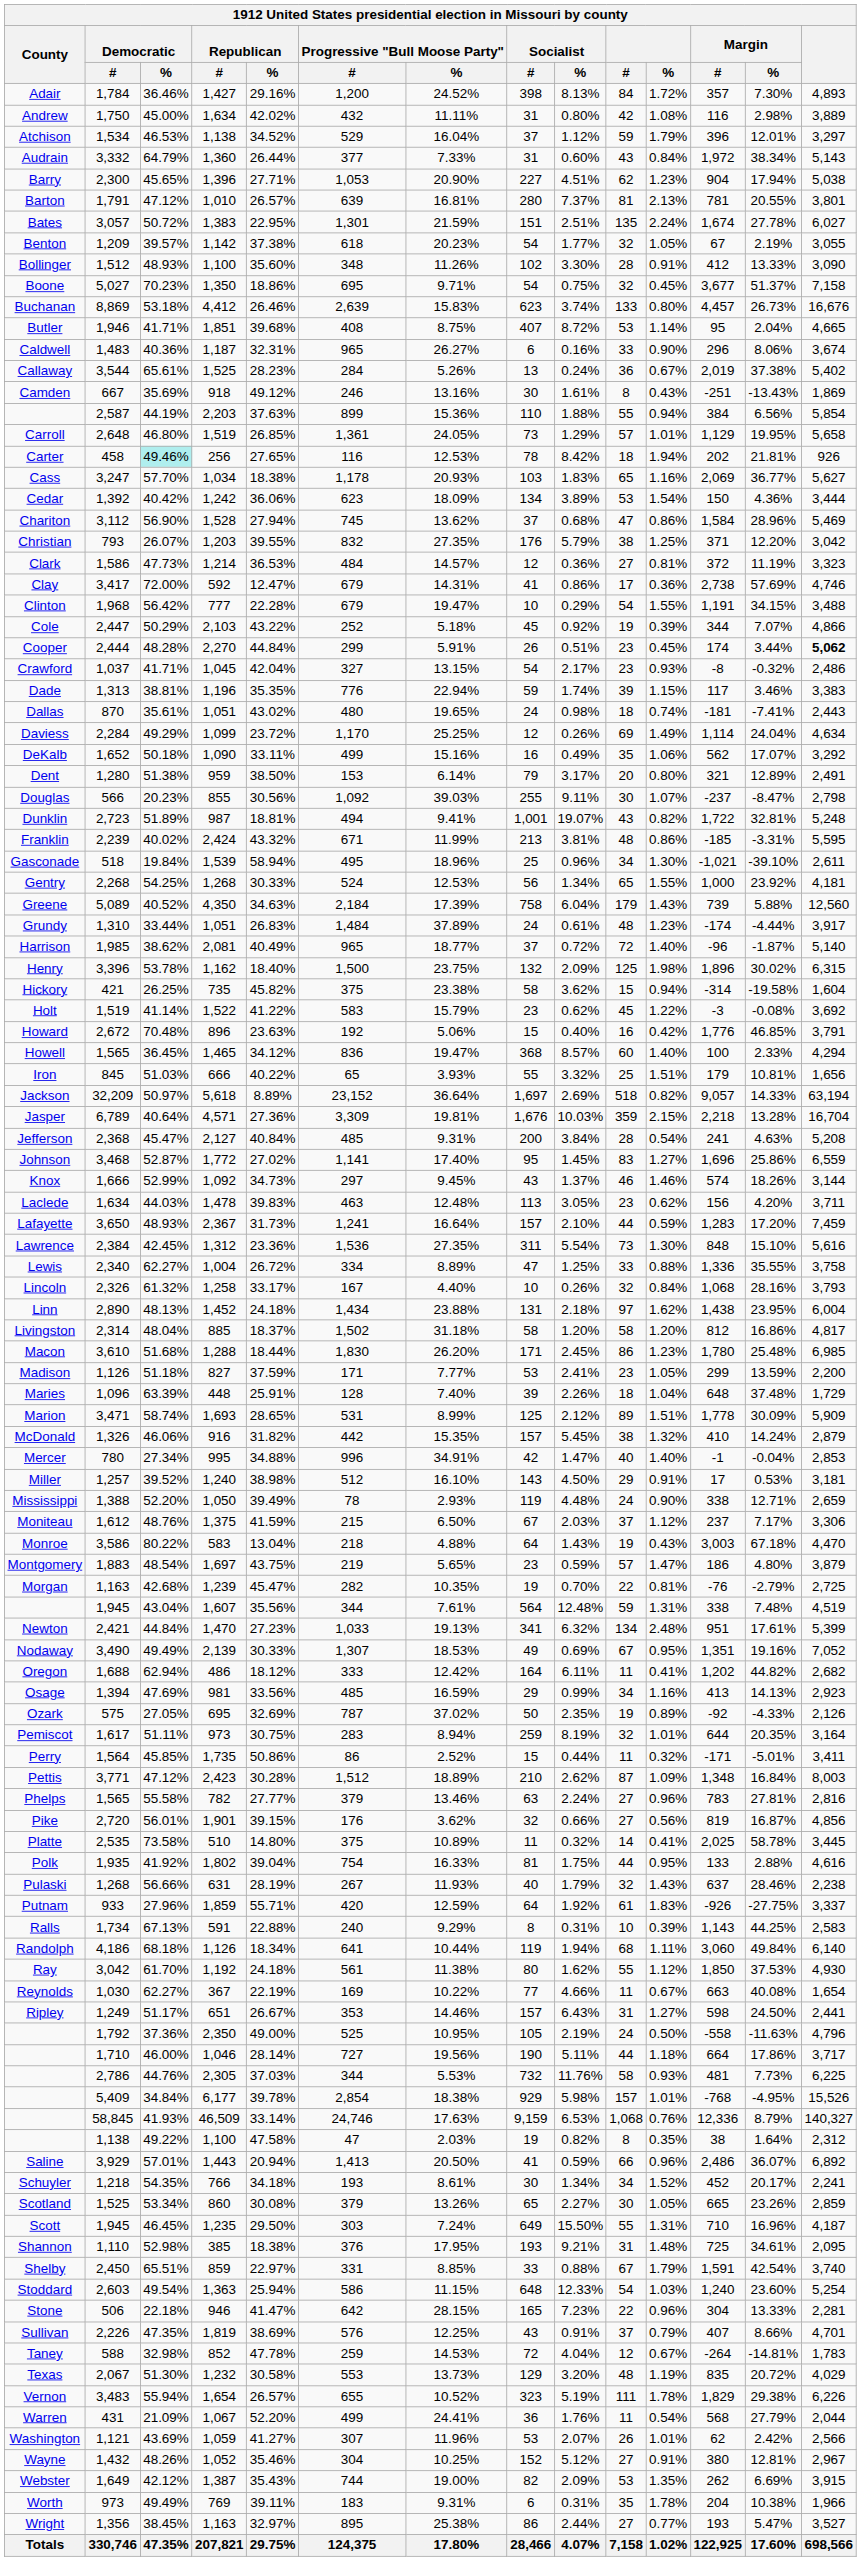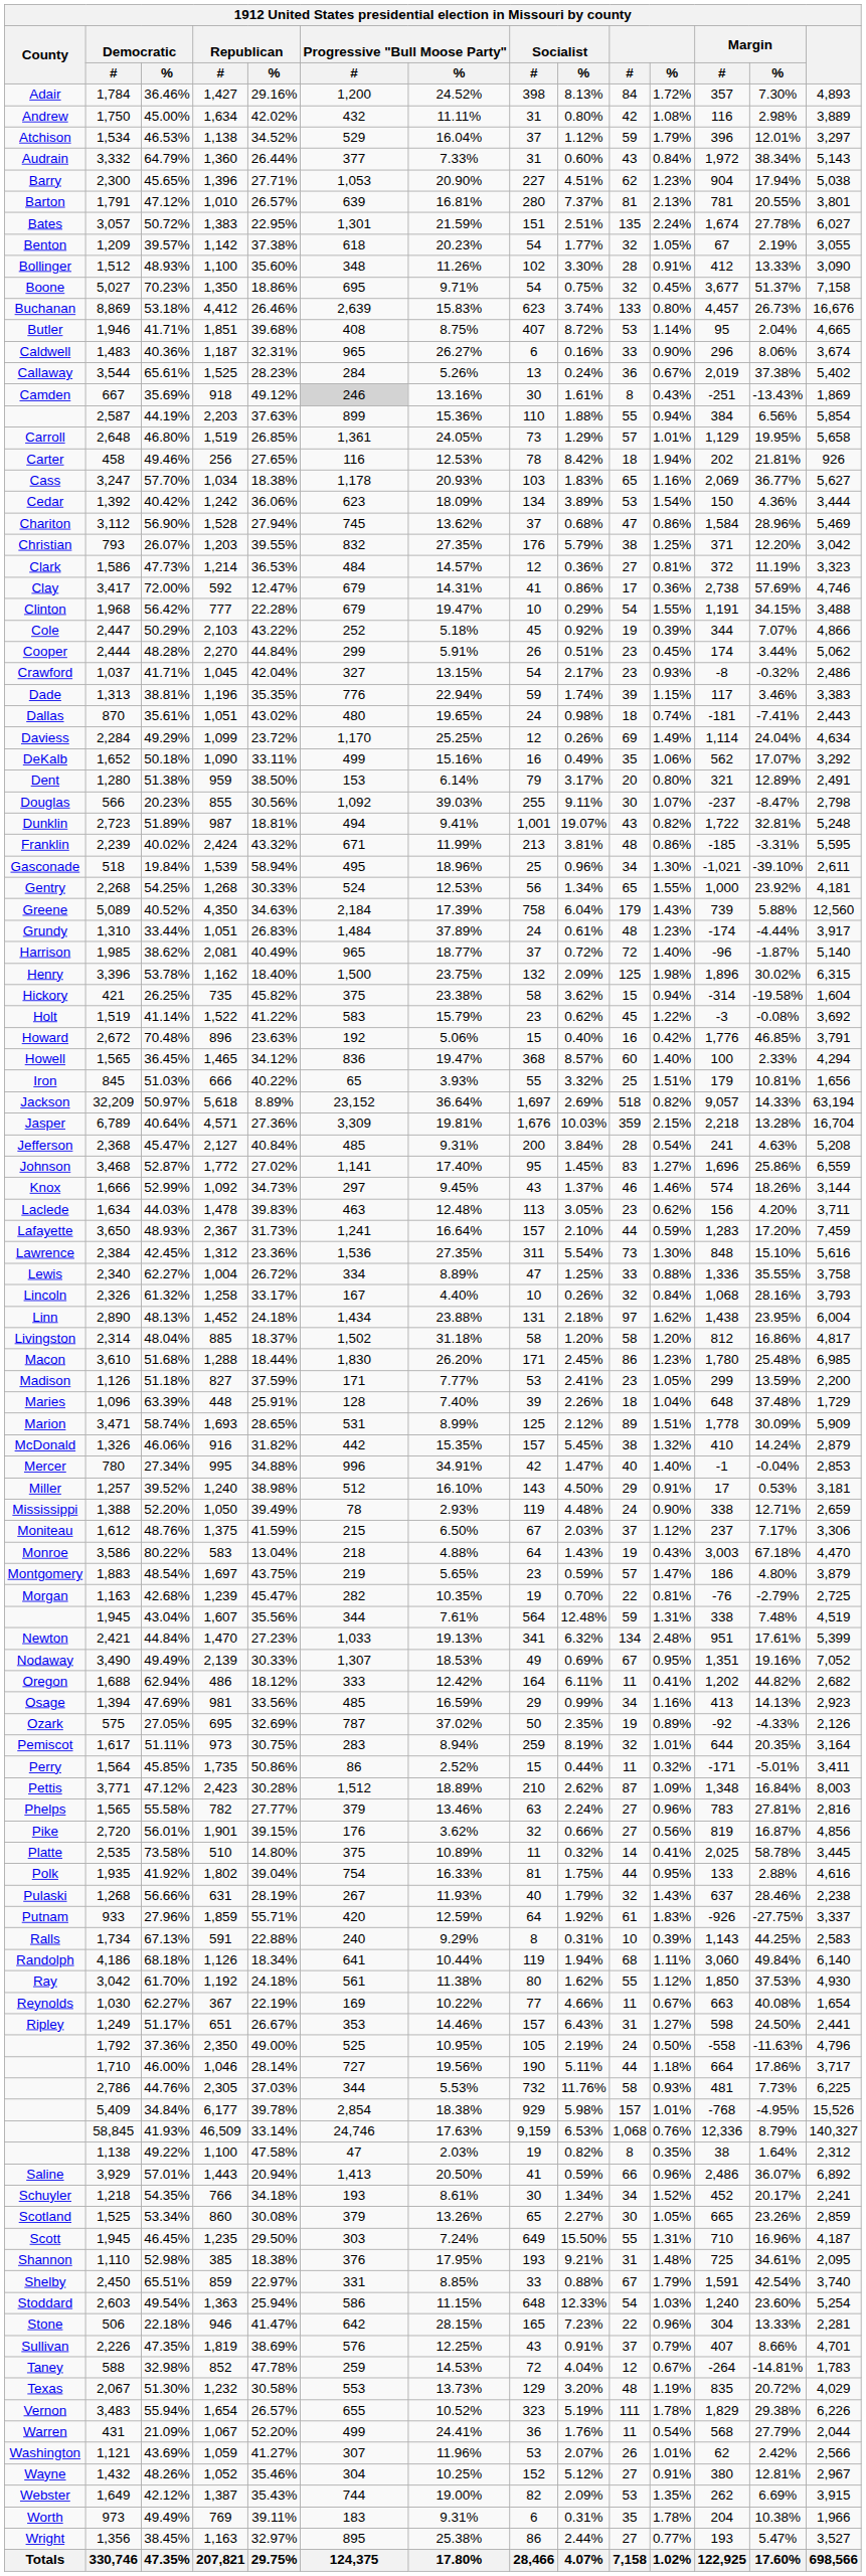Camden | Progressive "Bull Moose Party" / #: no background -> lightgrey background
Carter | Democratic / %: paleturquoise background -> no background
Cooper | column 14: bold -> normal
